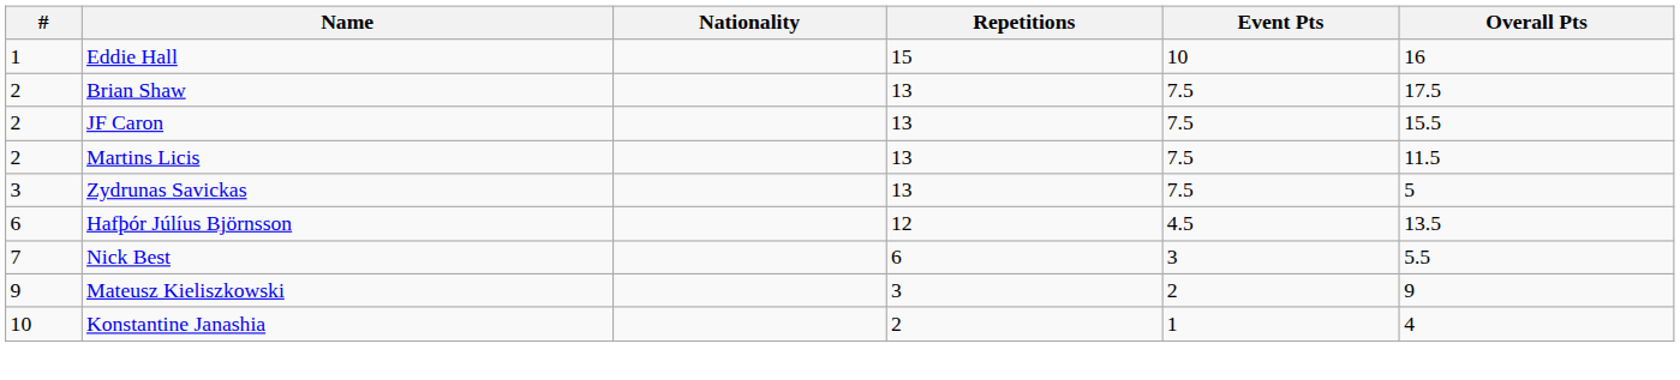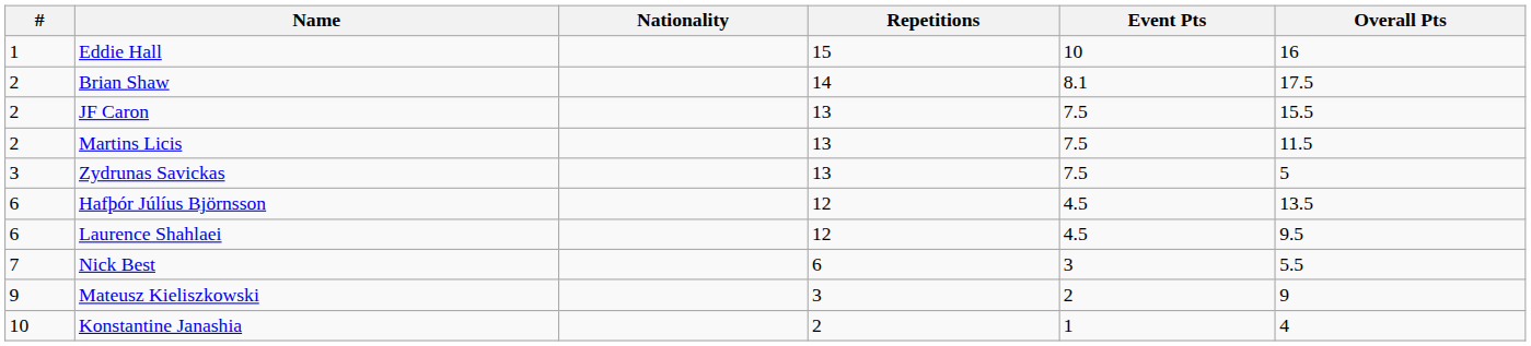Brian Shaw | Repetitions: 13 -> 14
Brian Shaw | Event Pts: 7.5 -> 8.1
+ row: 6 | Laurence Shahlaei | 12 | 4.5 | 9.5
